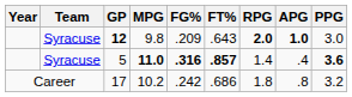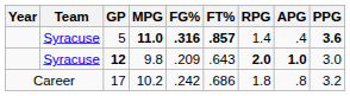rows swapped: 12 <-> 5
